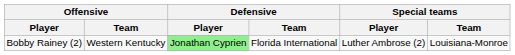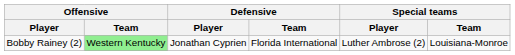Bobby Rainey (2) | Offensive / Team: no background -> lightgreen background
Bobby Rainey (2) | Defensive / Player: lightgreen background -> no background
